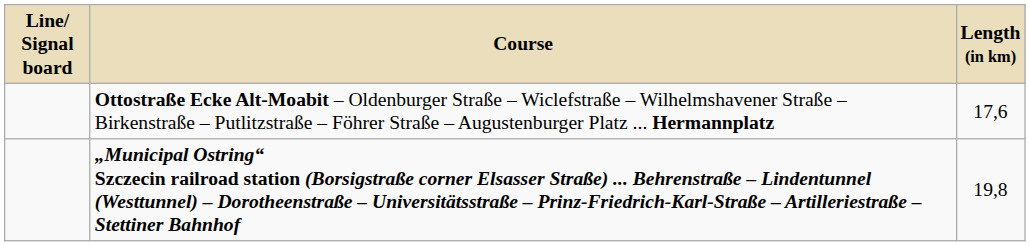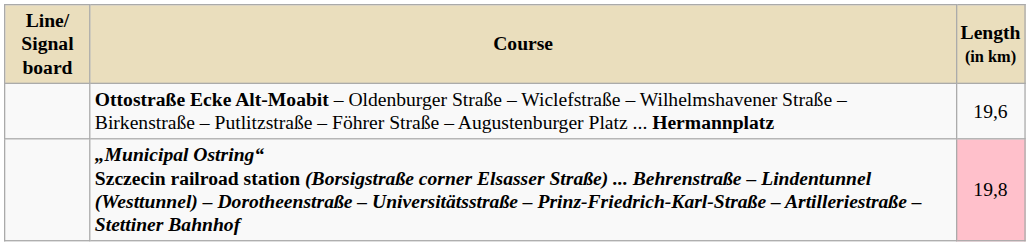row 2 | Length (in km): 17,6 -> 19,6
row 3 | Length (in km): no background -> pink background
